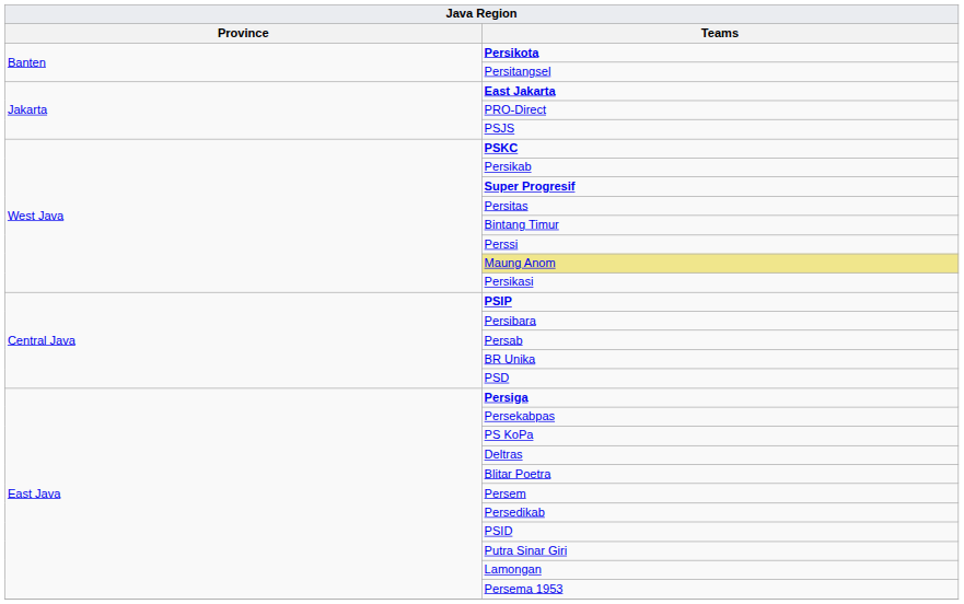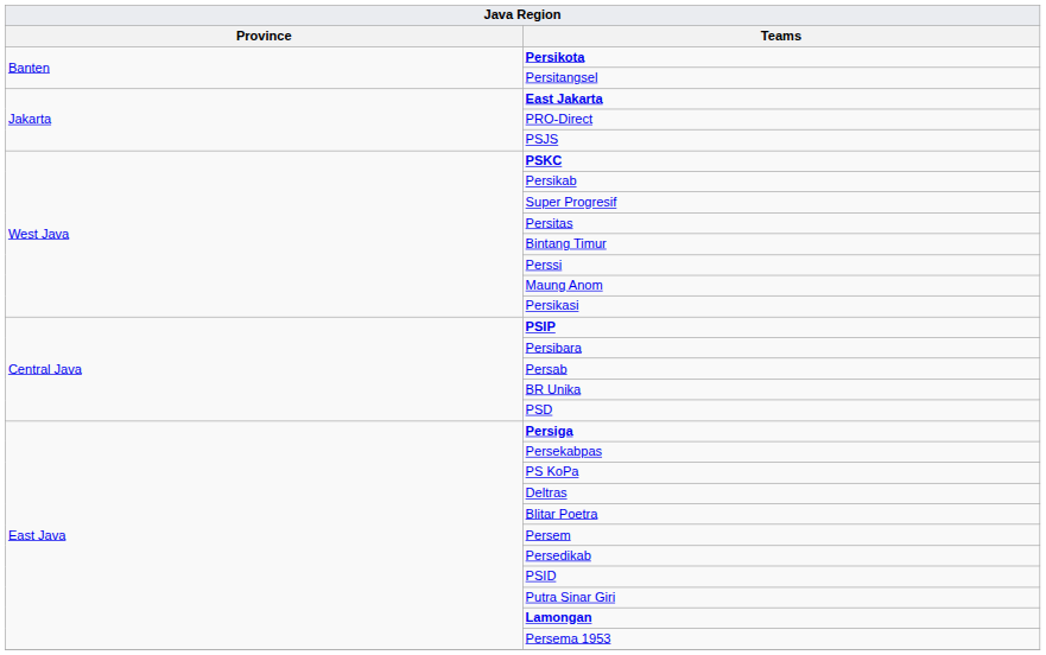Super Progresif | Teams: bold -> normal
Maung Anom | Teams: khaki background -> no background
Lamongan | Teams: normal -> bold
